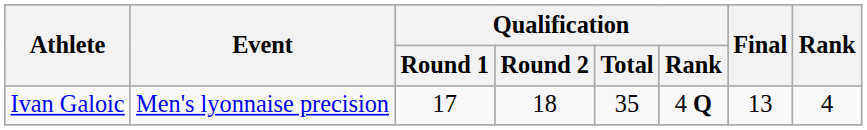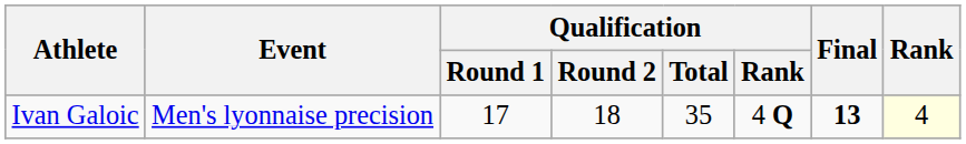Ivan Galoic | Final: normal -> bold
Ivan Galoic | Rank: no background -> lightyellow background
